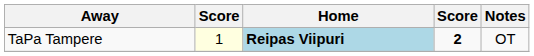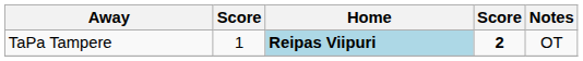TaPa Tampere | column 2: lightyellow background -> no background
